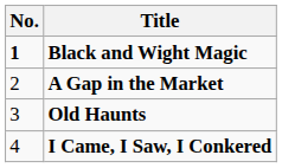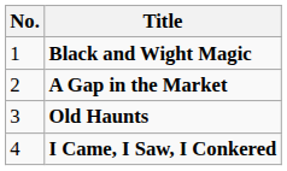Black and Wight Magic | No.: bold -> normal
